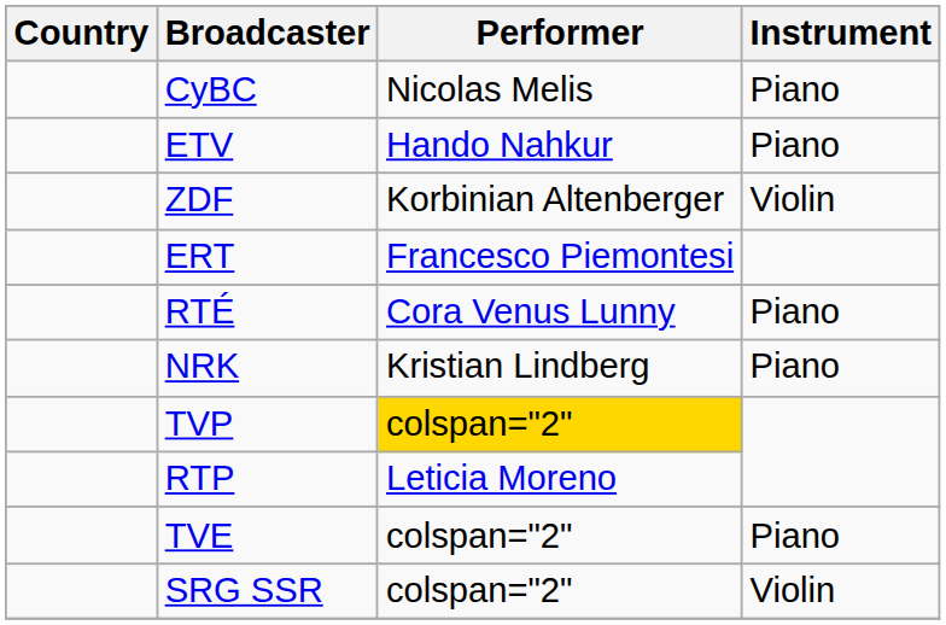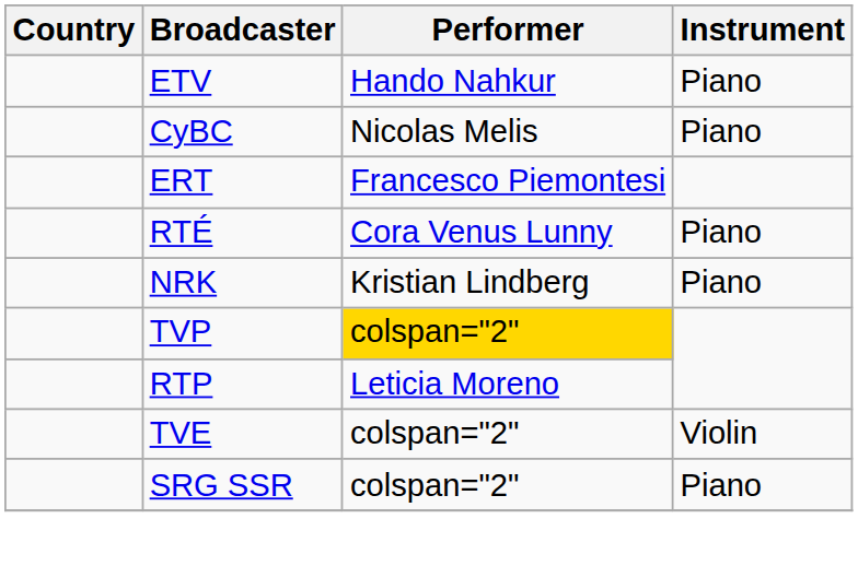rows swapped: CyBC <-> ETV
- row: ZDF | Korbinian Altenberger | Violin
TVE | Instrument: Piano -> Violin
SRG SSR | Instrument: Violin -> Piano
